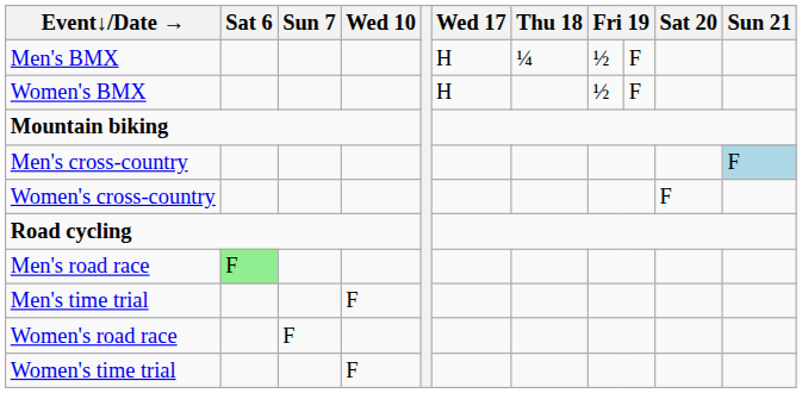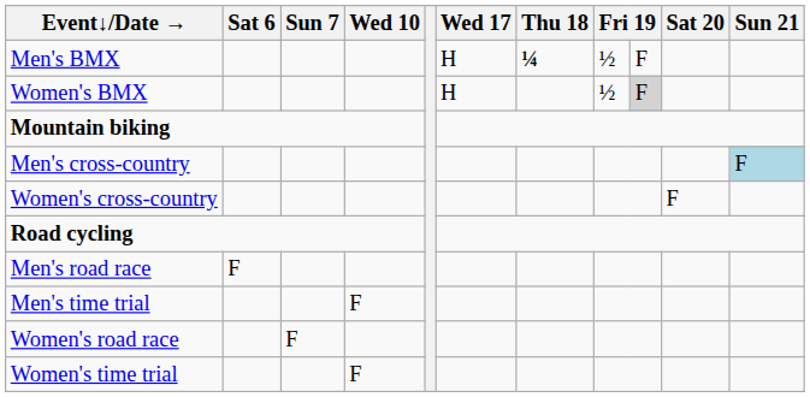Men's BMX | Thu 18: normal -> bold
Women's BMX | column 9: no background -> lightgrey background
Men's road race | Sat 6: lightgreen background -> no background
